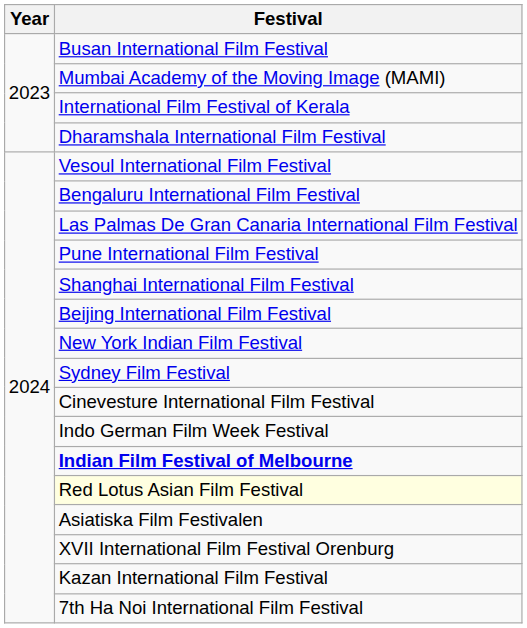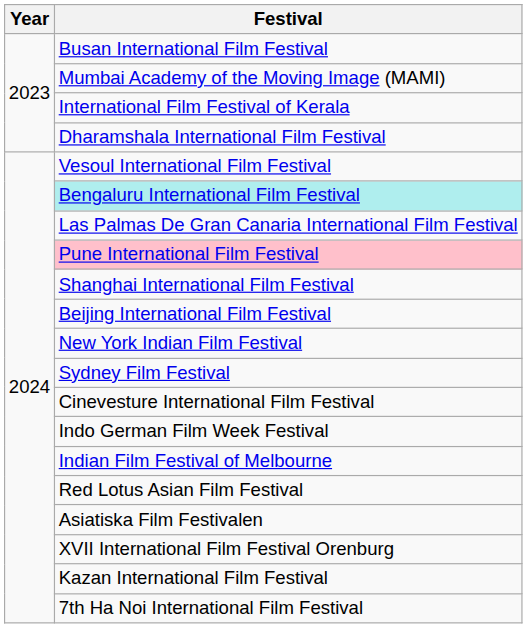Bengaluru International Film Festival | Festival: no background -> paleturquoise background
Pune International Film Festival | Festival: no background -> pink background
Indian Film Festival of Melbourne | Festival: bold -> normal
Red Lotus Asian Film Festival | Festival: lightyellow background -> no background
